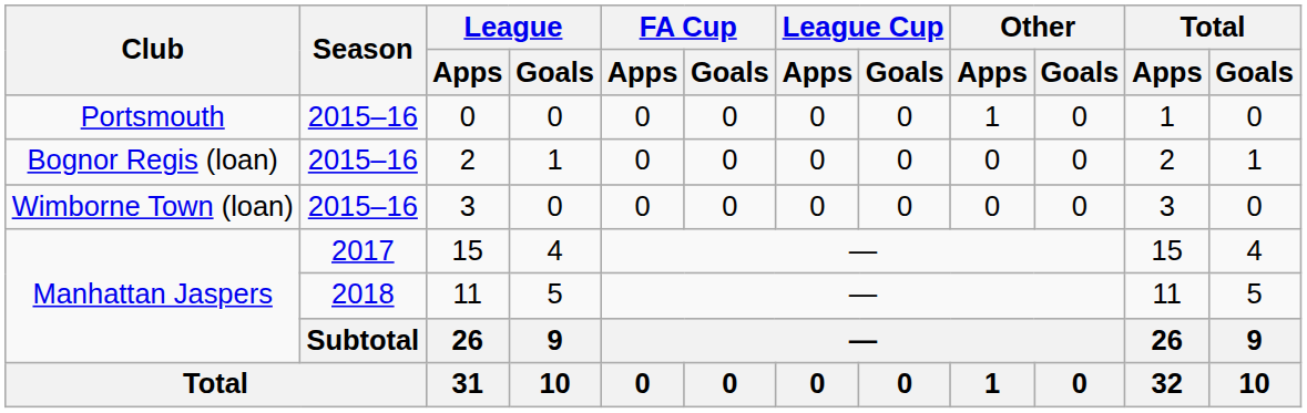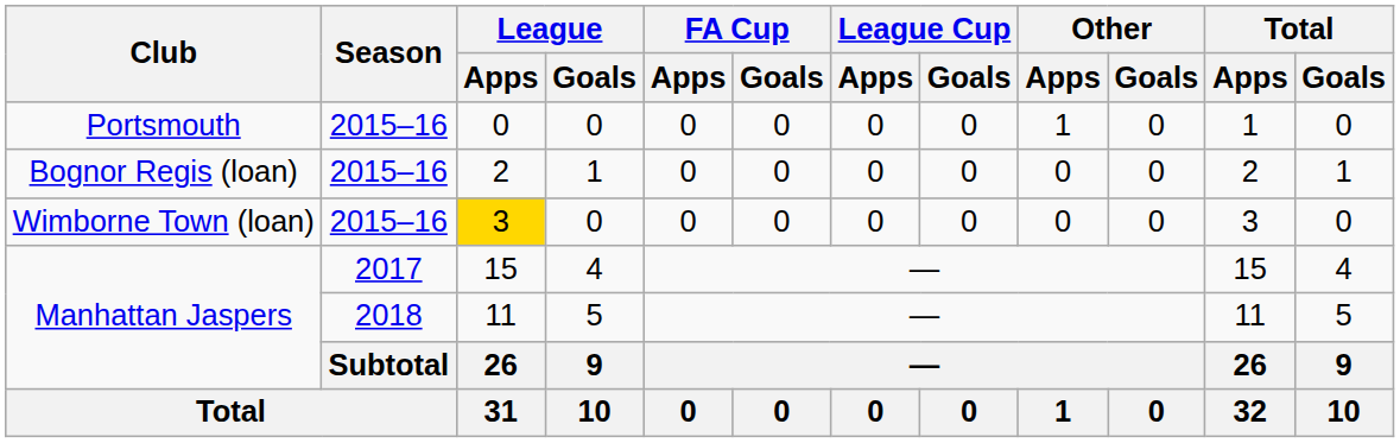row 5 | League / Apps: no background -> gold background
